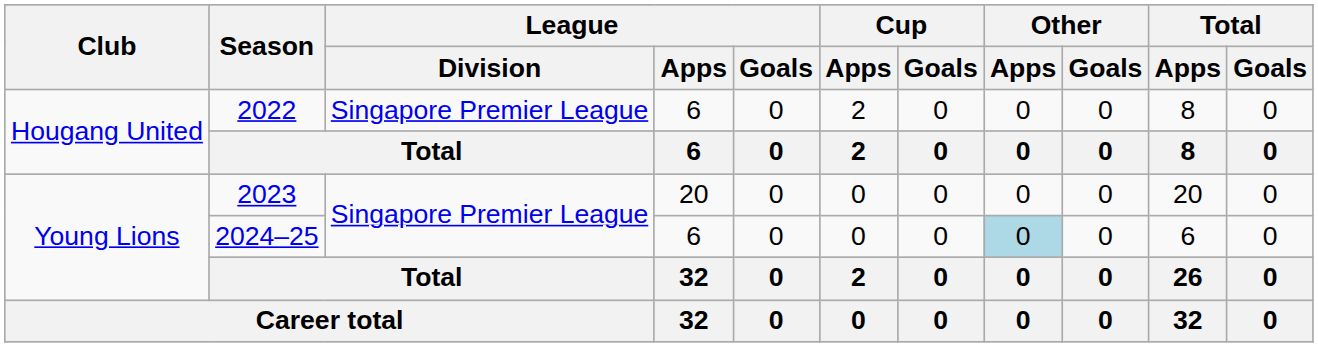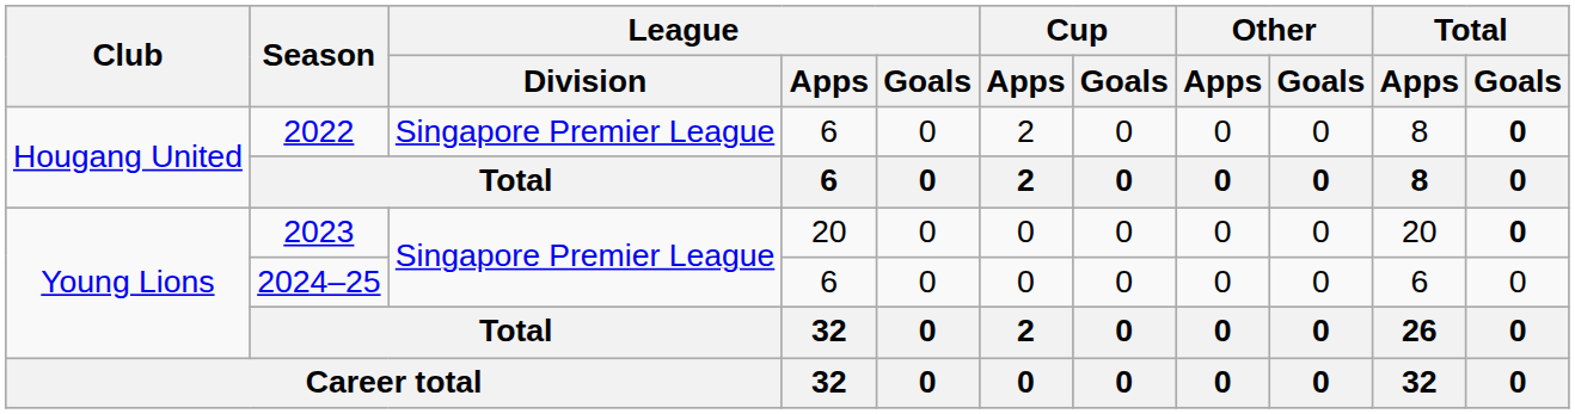2022 | Total / Goals: normal -> bold
2023 | Total / Goals: normal -> bold
2024–25 | Other / Apps: lightblue background -> no background
